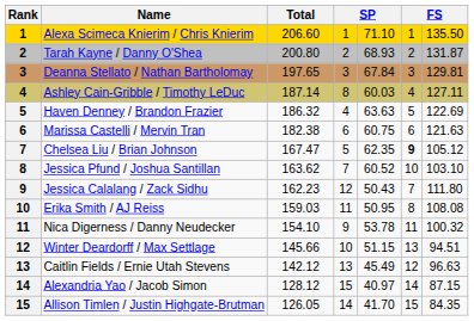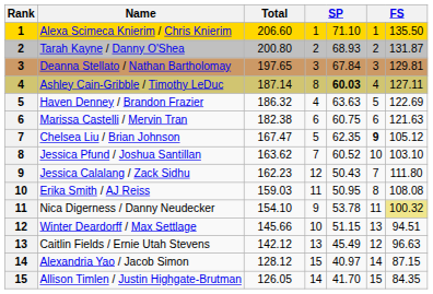Ashley Cain-Gribble / Timothy LeDuc | column 5: normal -> bold
Nica Digerness / Danny Neudecker | column 7: no background -> khaki background
